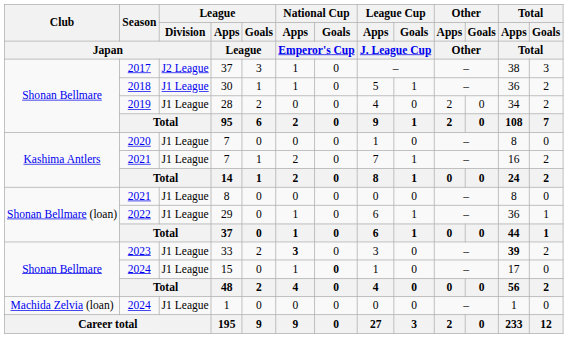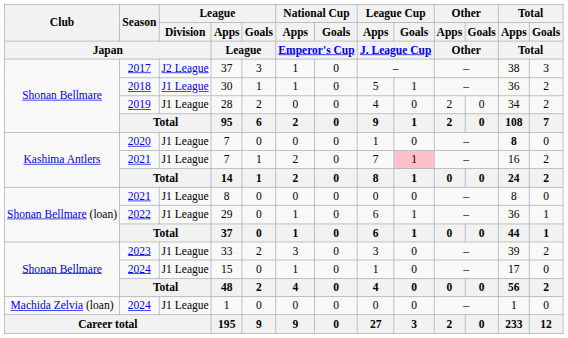2020 / 7 | Total / Apps / Total: normal -> bold
2021 / 7 | League Cup / Goals / J. League Cup: no background -> pink background
33 | National Cup / Apps / Emperor's Cup: bold -> normal
33 | Total / Apps / Total: bold -> normal
15 | National Cup / Goals / Emperor's Cup: bold -> normal
